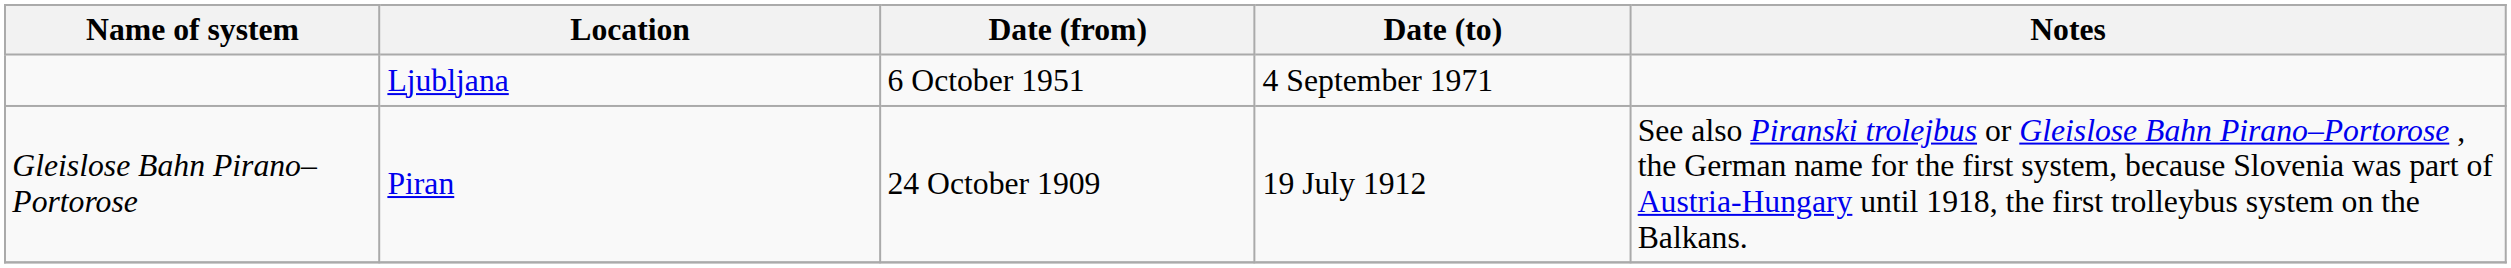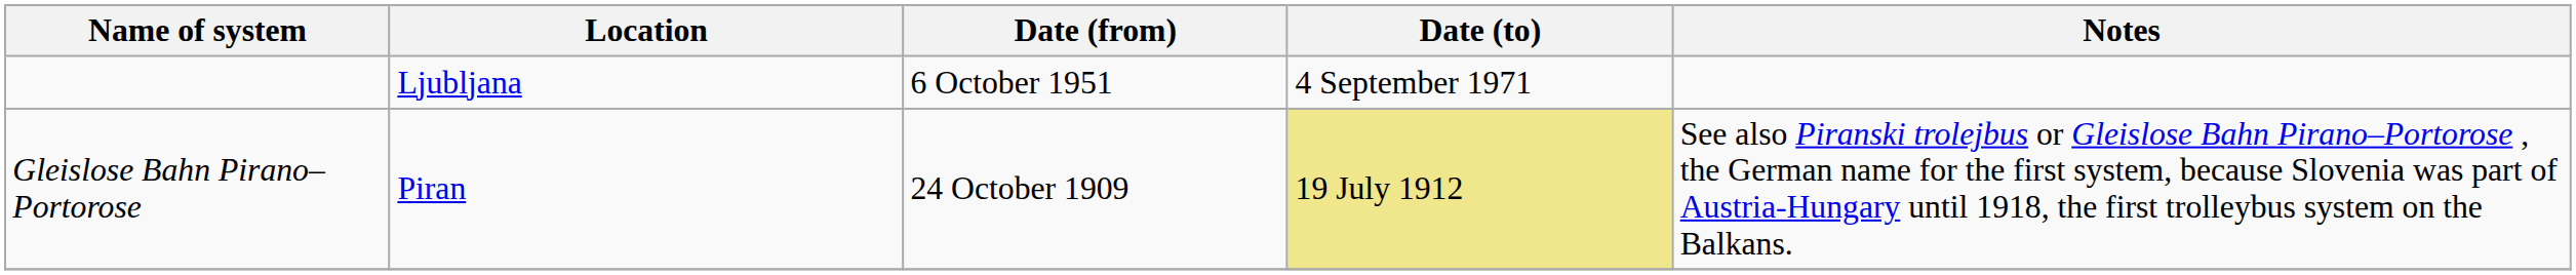Gleislose Bahn Pirano–Portorose | Date (to): no background -> khaki background
